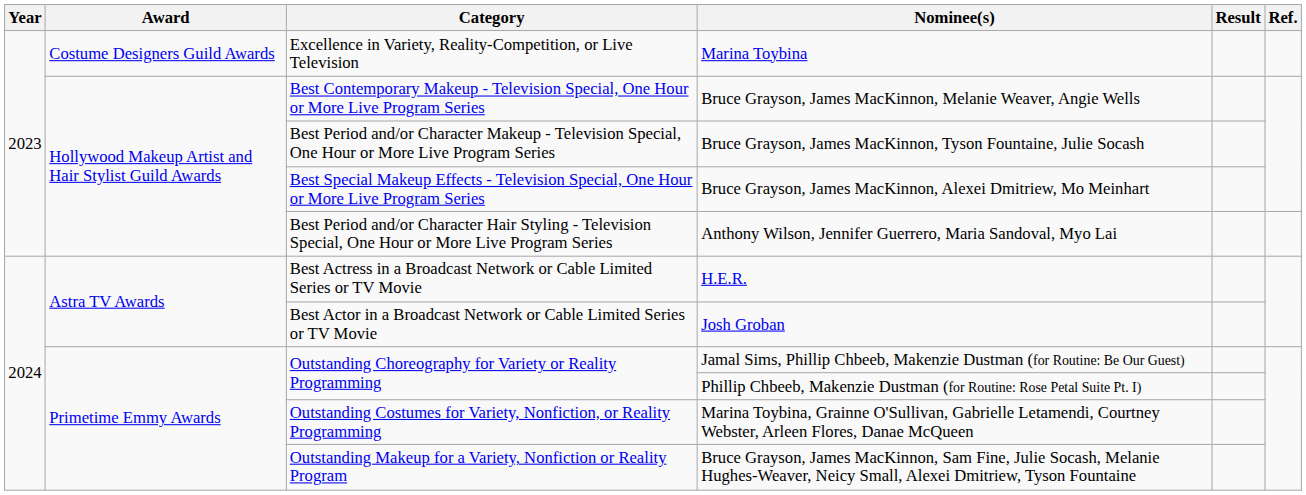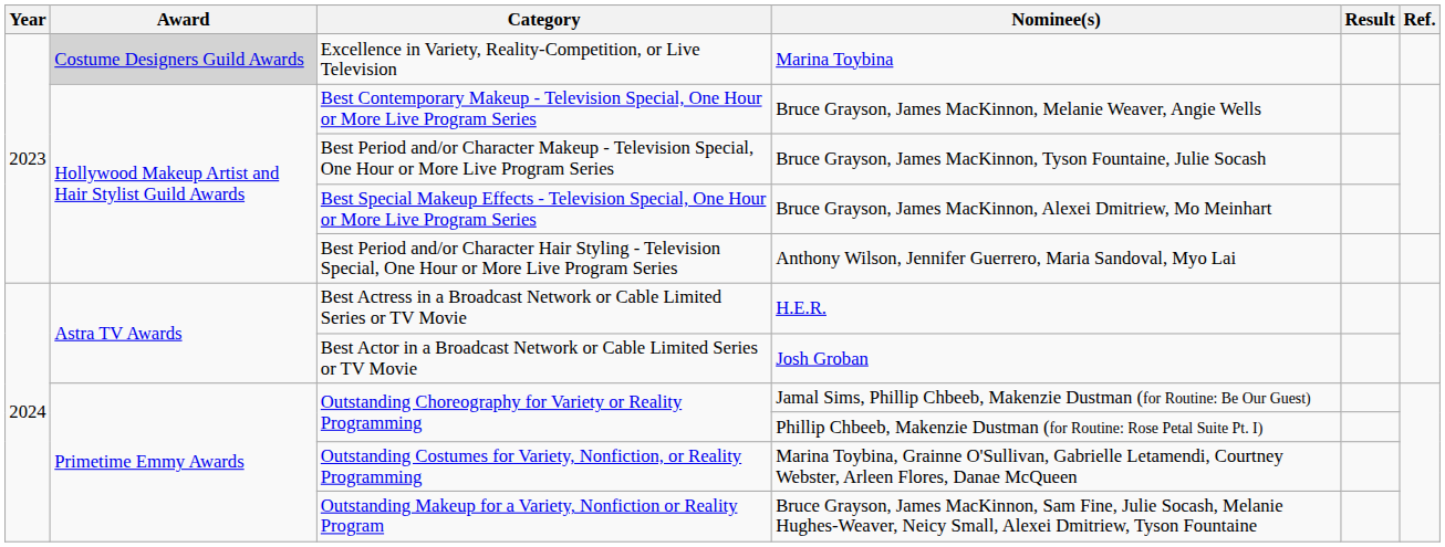Marina Toybina | Award: no background -> lightgrey background
